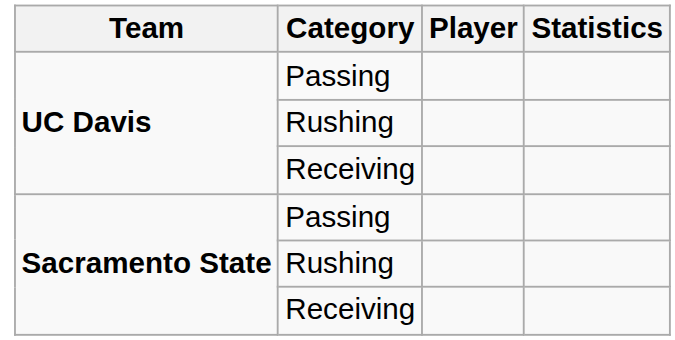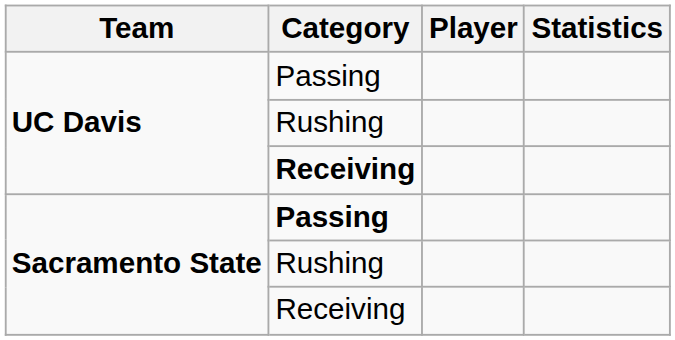UC Davis / Receiving | Category: normal -> bold
Sacramento State / Passing | Category: normal -> bold
